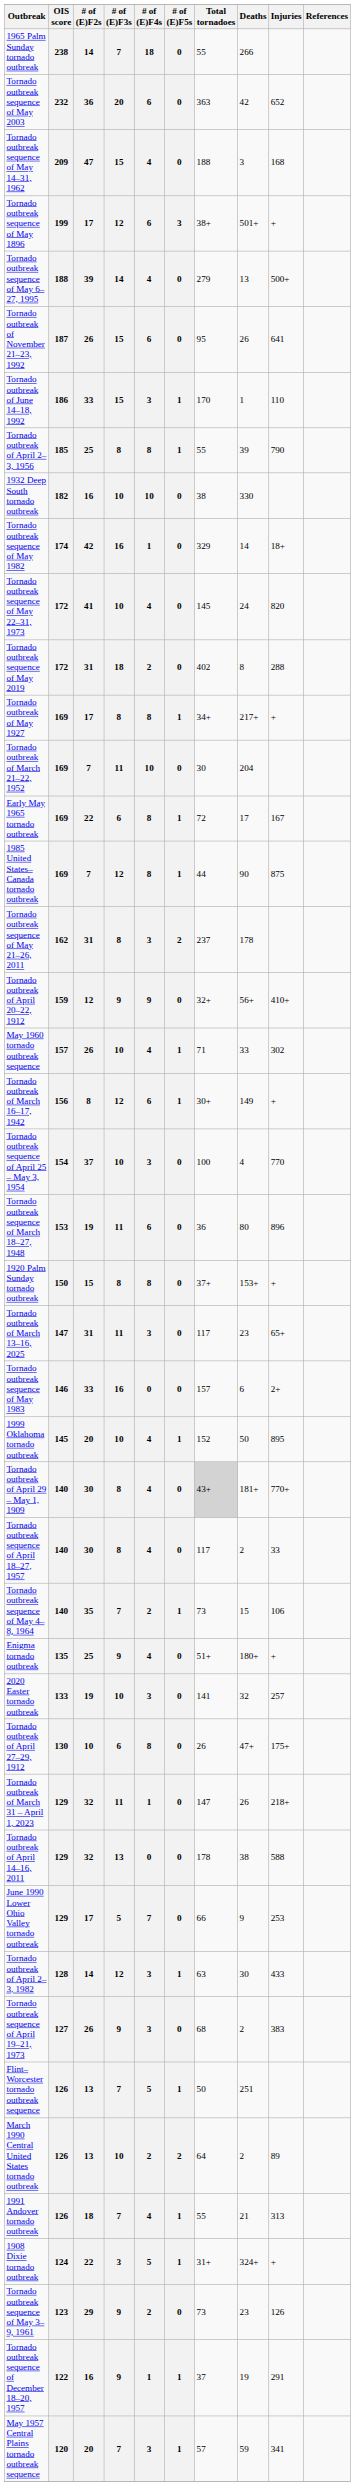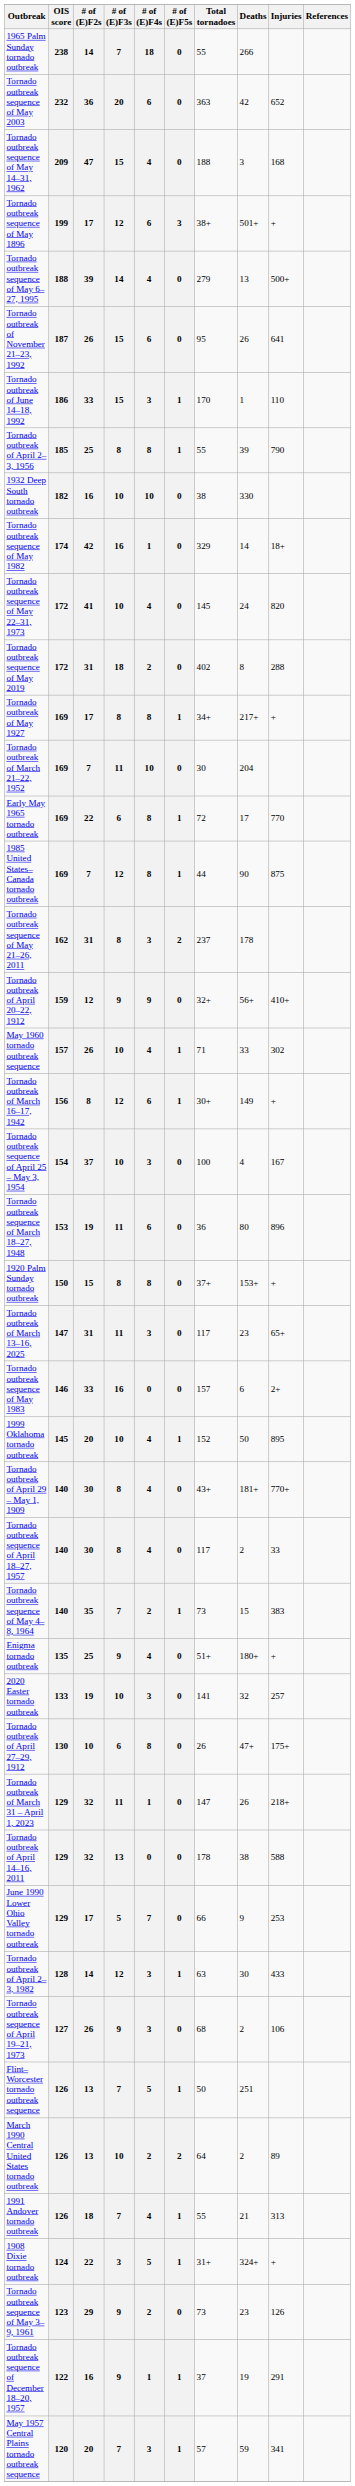Early May 1965 tornado outbreak | Injuries: 167 -> 770
Tornado outbreak sequence of April 25 – May 3, 1954 | Injuries: 770 -> 167
Tornado outbreak of April 29 – May 1, 1909 | Total tornadoes: lightgrey background -> no background
Tornado outbreak sequence of May 4–8, 1964 | Injuries: 106 -> 383
Tornado outbreak sequence of April 19–21, 1973 | Injuries: 383 -> 106
